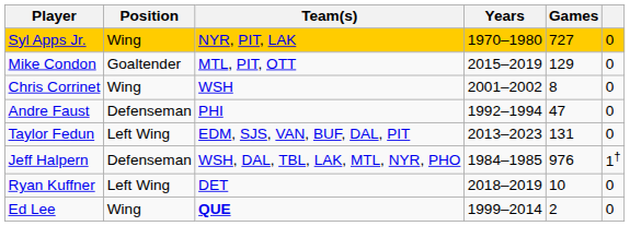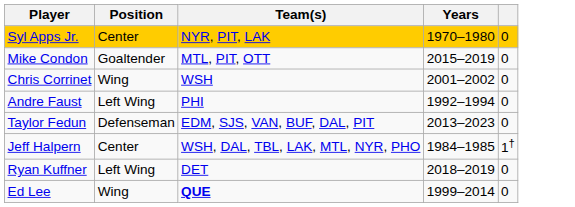- column: Games | 727 | 129 | 8 | 47 | 131 | 976 | 10 | 2
Syl Apps Jr. | Position: Wing -> Center
Andre Faust | Position: Defenseman -> Left Wing
Taylor Fedun | Position: Left Wing -> Defenseman
Jeff Halpern | Position: Defenseman -> Center
